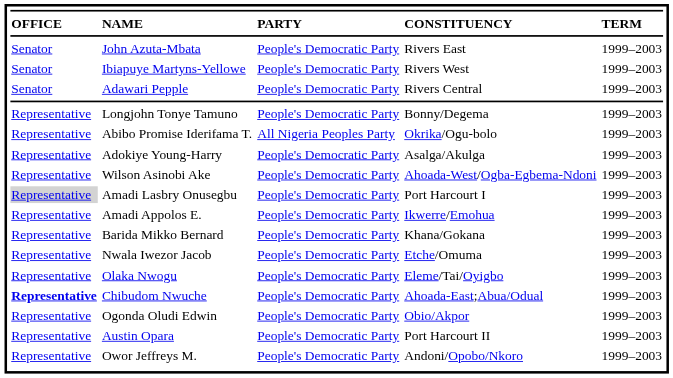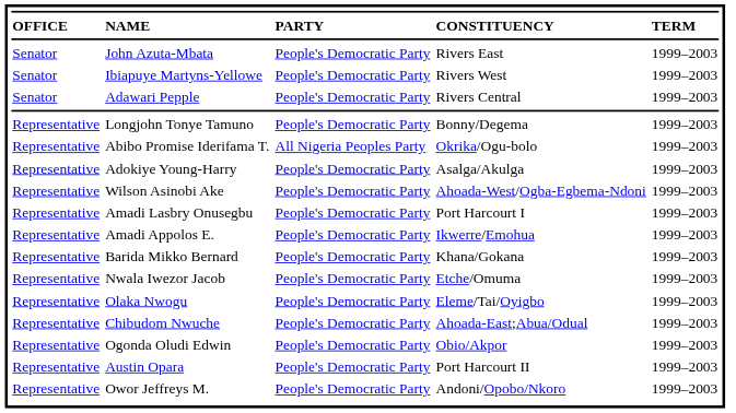Amadi Lasbry Onusegbu | column 1: lightgrey background -> no background
Chibudom Nwuche | column 1: bold -> normal
